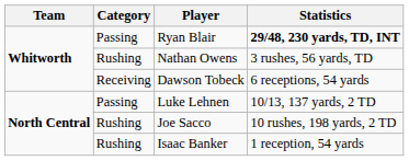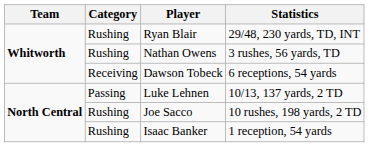Ryan Blair | Category: Passing -> Rushing
Ryan Blair | Statistics: bold -> normal
